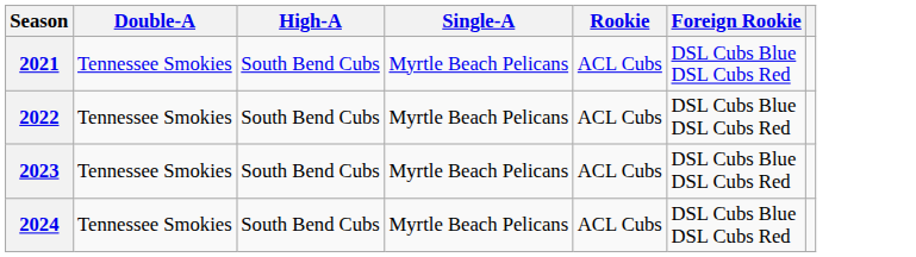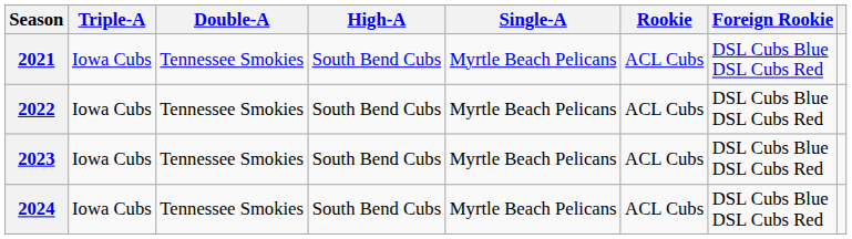+ column: Triple-A | Iowa Cubs | Iowa Cubs | Iowa Cubs | Iowa Cubs
